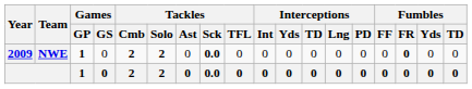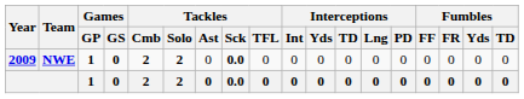NWE | Games / GS: normal -> bold
NWE | Fumbles / FR: bold -> normal
